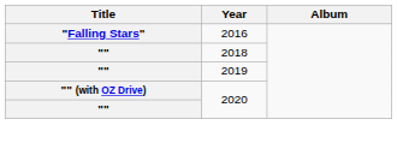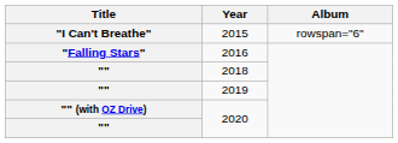+ row: "I Can't Breathe" | 2015 | rowspan="6"
